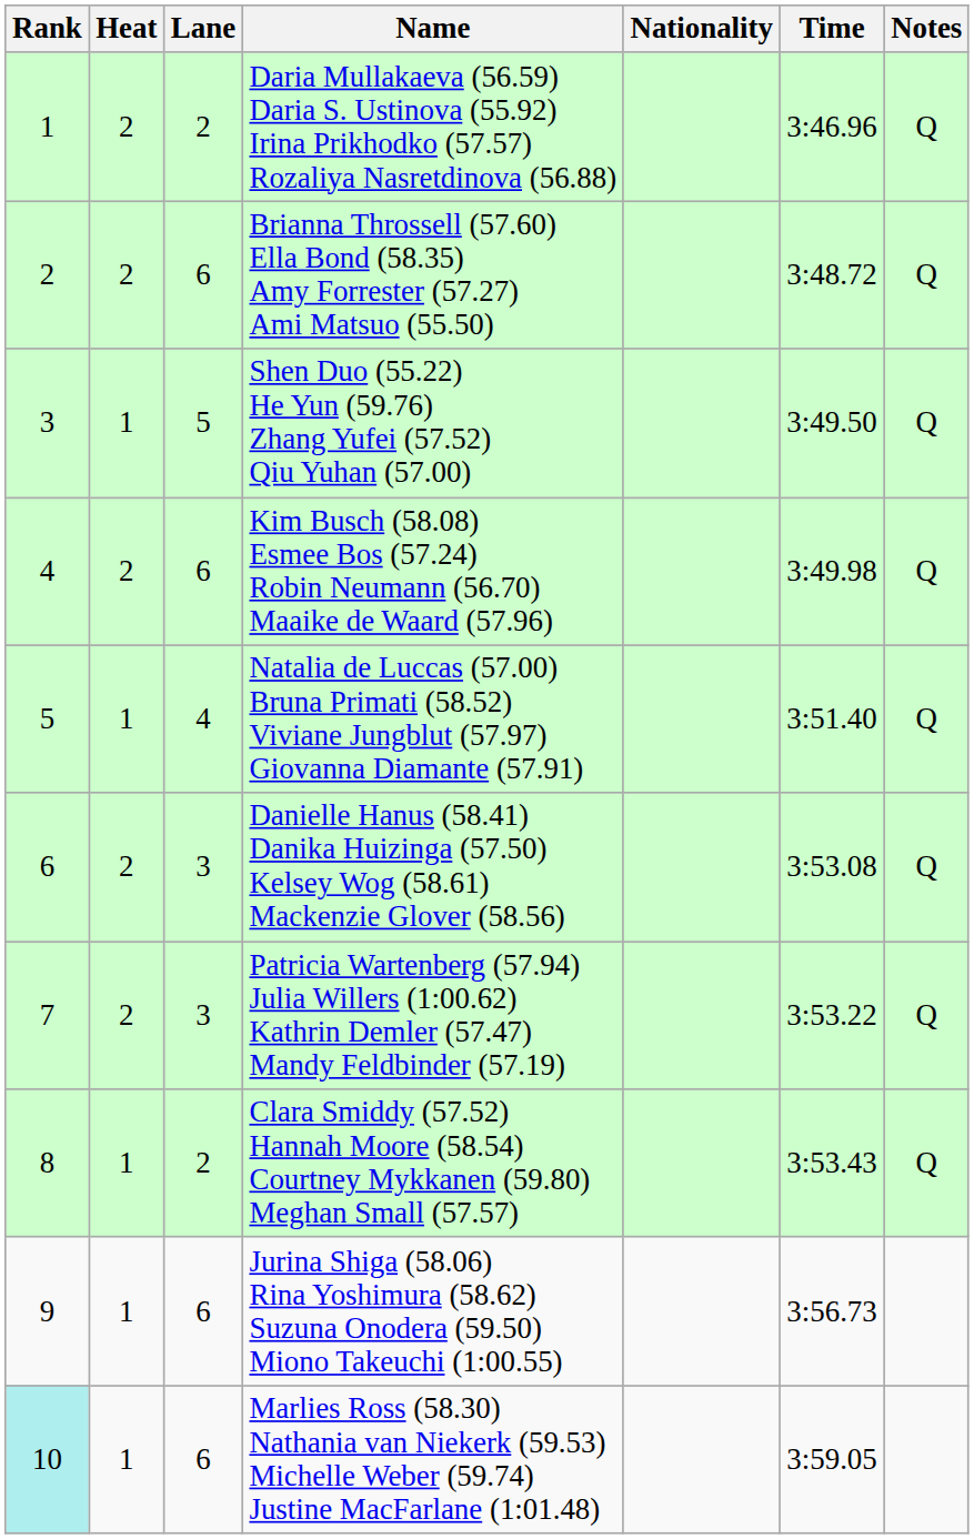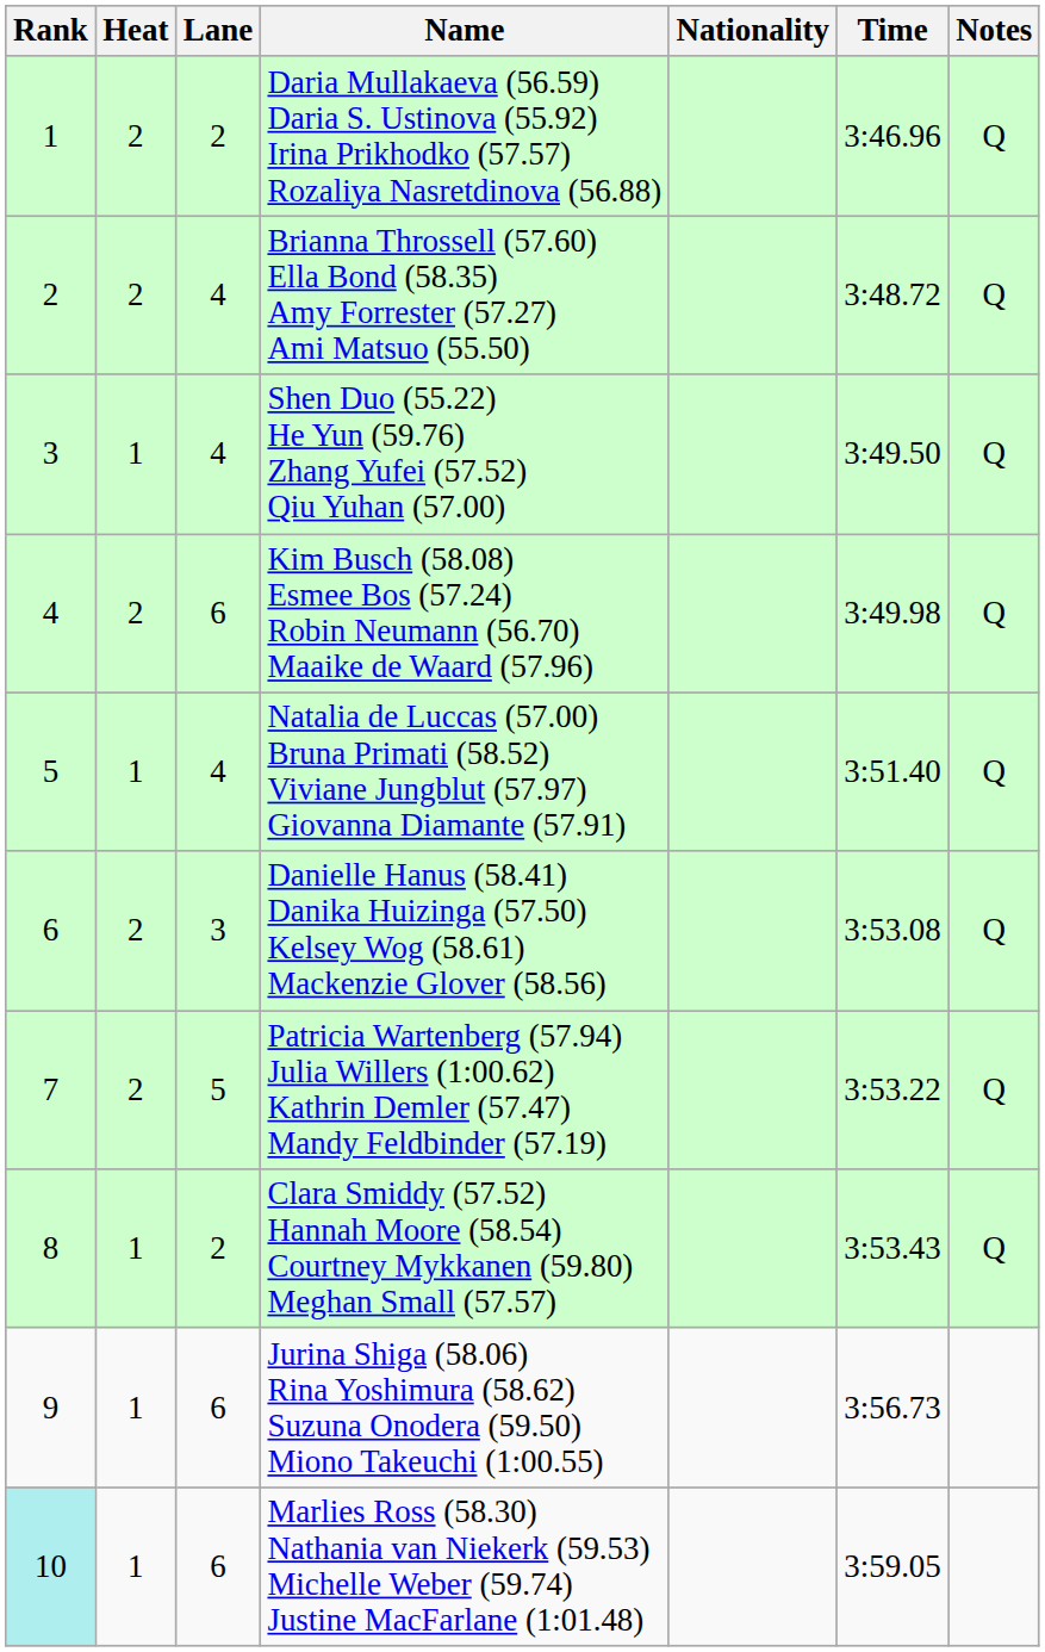row 3 | Lane: 6 -> 4
row 4 | Lane: 5 -> 4
row 8 | Lane: 3 -> 5
